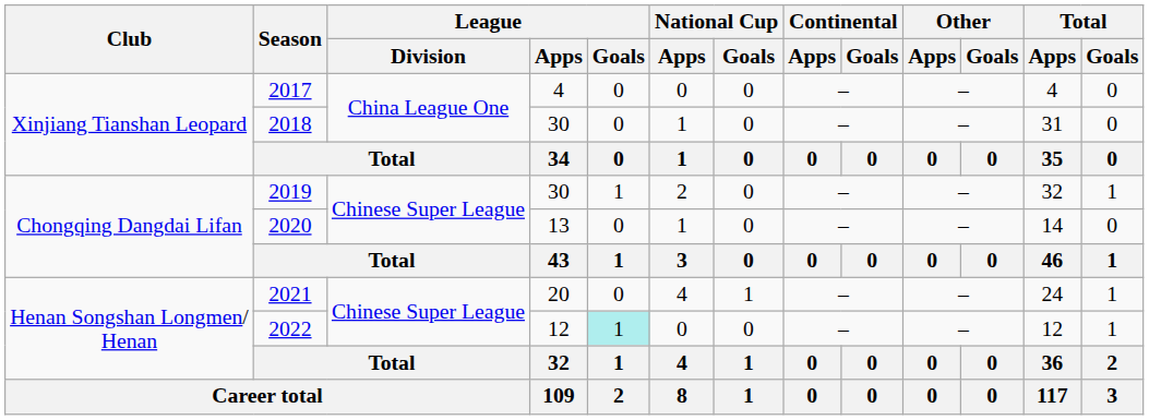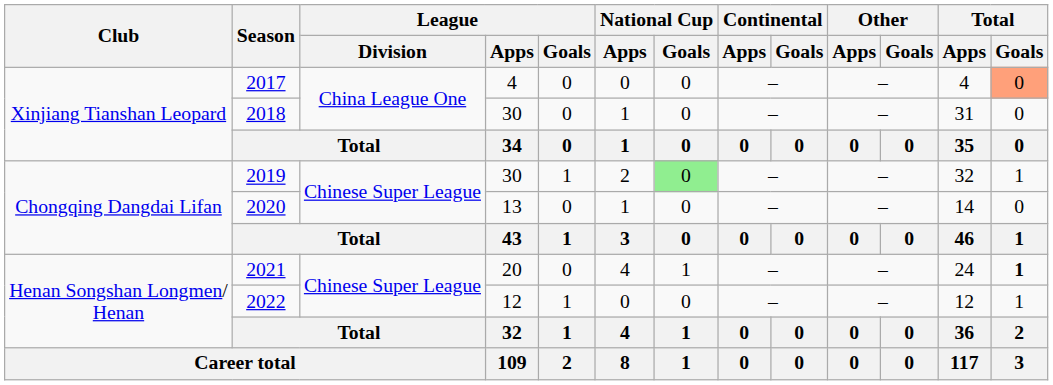2017 | Total / Goals: no background -> lightsalmon background
2019 | National Cup / Goals: no background -> lightgreen background
2021 | Total / Goals: normal -> bold
2022 | League / Goals: paleturquoise background -> no background
